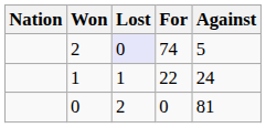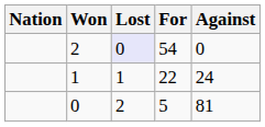row 2 | For: 74 -> 54
row 2 | Against: 5 -> 0
row 4 | For: 0 -> 5
